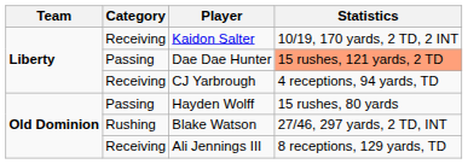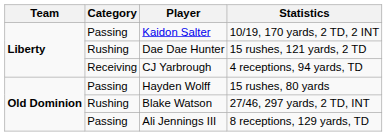Kaidon Salter | Category: Receiving -> Passing
Dae Dae Hunter | Category: Passing -> Rushing
Dae Dae Hunter | Statistics: lightsalmon background -> no background
Ali Jennings III | Category: Receiving -> Passing
